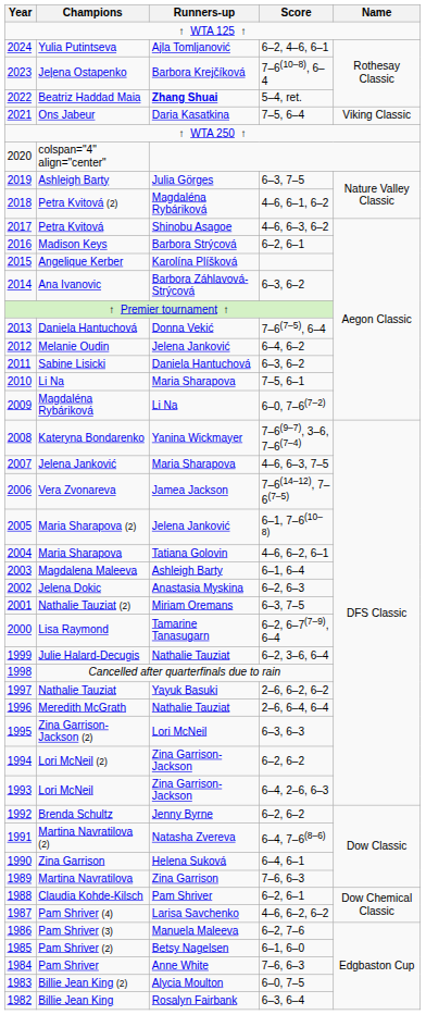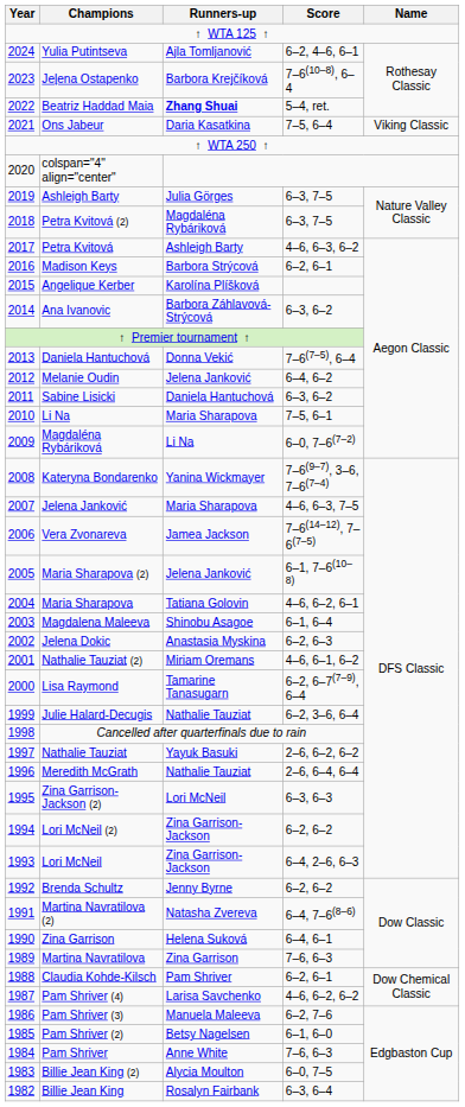Petra Kvitová (2) | Score: 4–6, 6–1, 6–2 -> 6–3, 7–5
Petra Kvitová | Runners-up: Shinobu Asagoe -> Ashleigh Barty
Magdalena Maleeva | Runners-up: Ashleigh Barty -> Shinobu Asagoe
Nathalie Tauziat (2) | Score: 6–3, 7–5 -> 4–6, 6–1, 6–2
